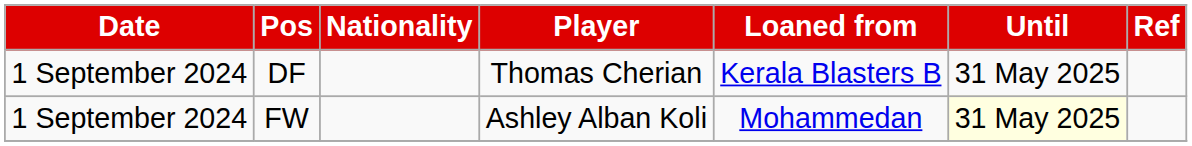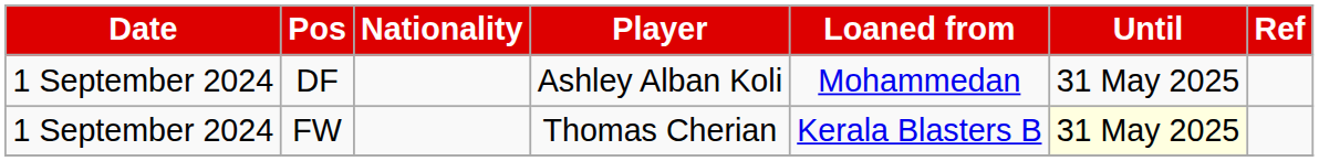DF | Player: Thomas Cherian -> Ashley Alban Koli
DF | Loaned from: Kerala Blasters B -> Mohammedan
FW | Player: Ashley Alban Koli -> Thomas Cherian
FW | Loaned from: Mohammedan -> Kerala Blasters B
